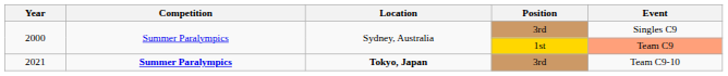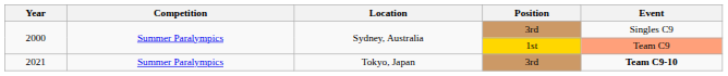2021 | Competition: bold -> normal
2021 | Location: bold -> normal
2021 | Event: normal -> bold
